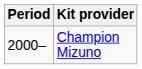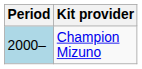Champion Mizuno | Period: no background -> lightblue background
